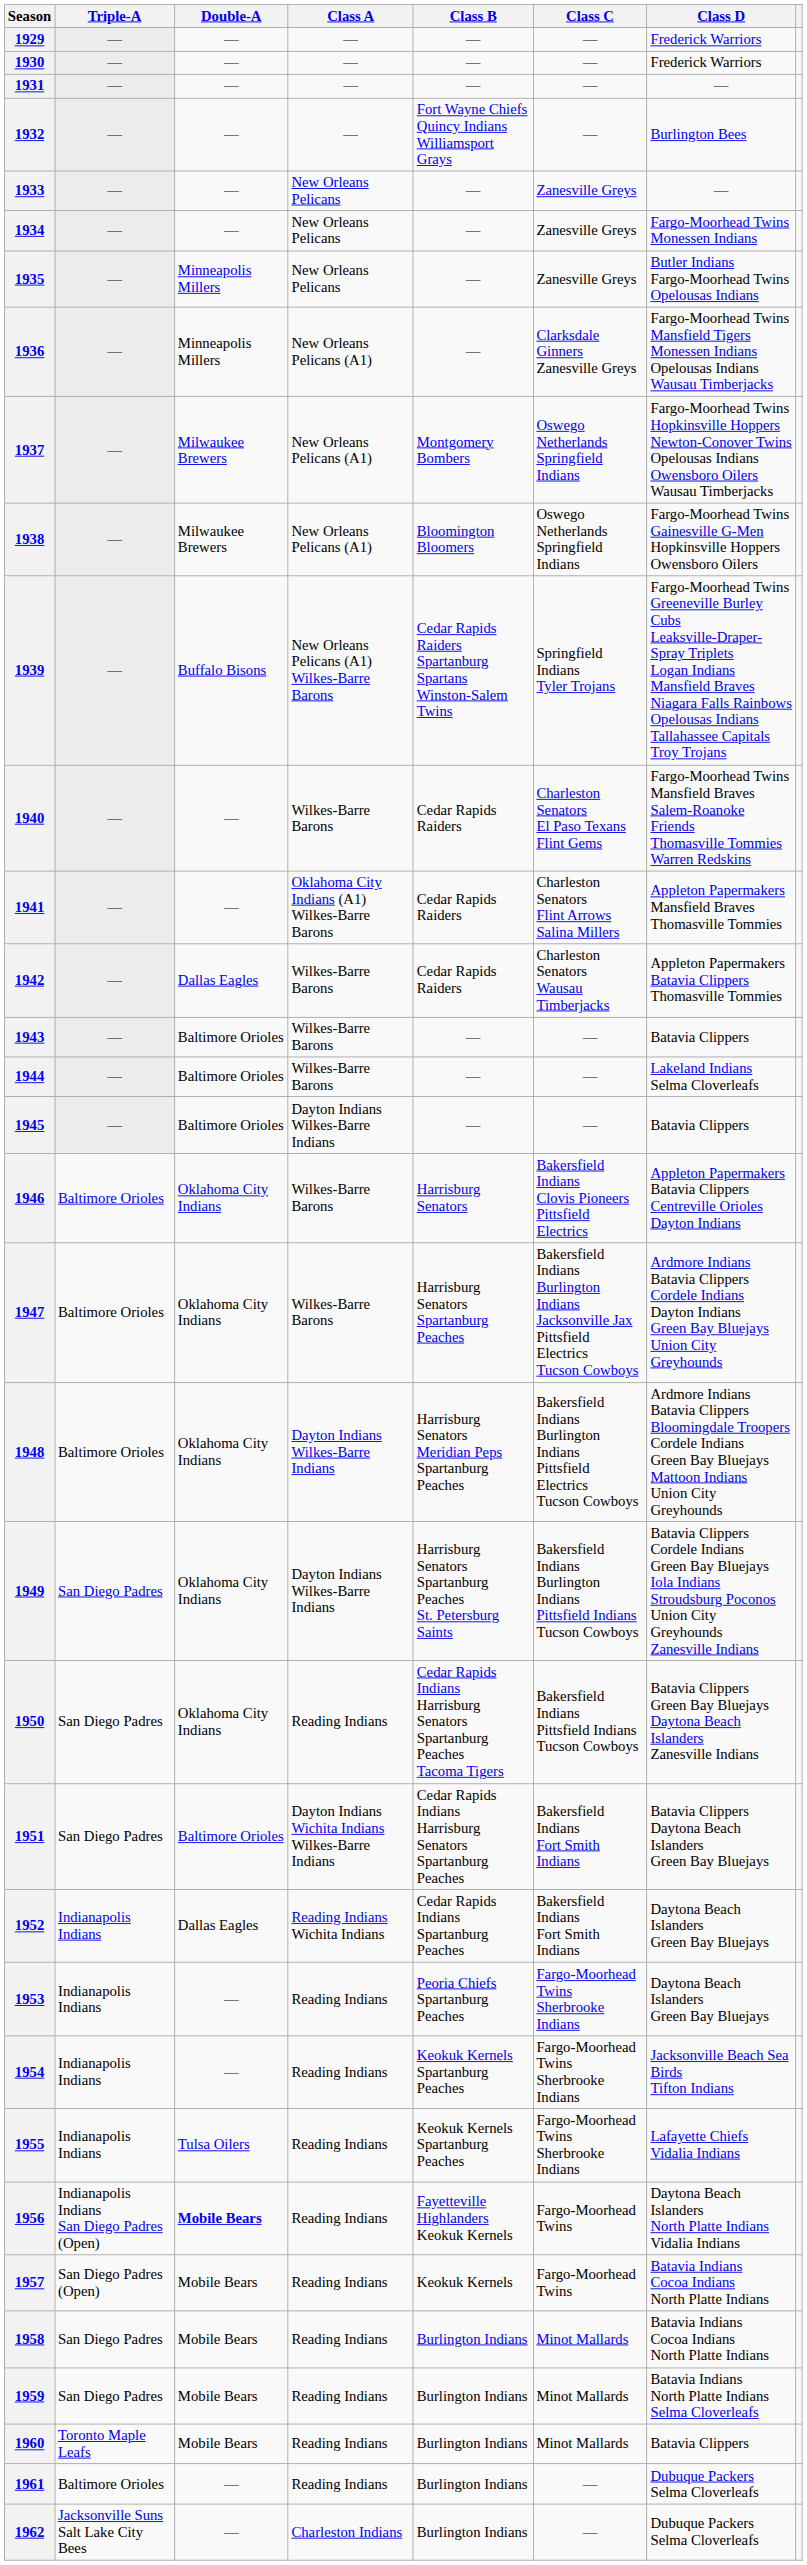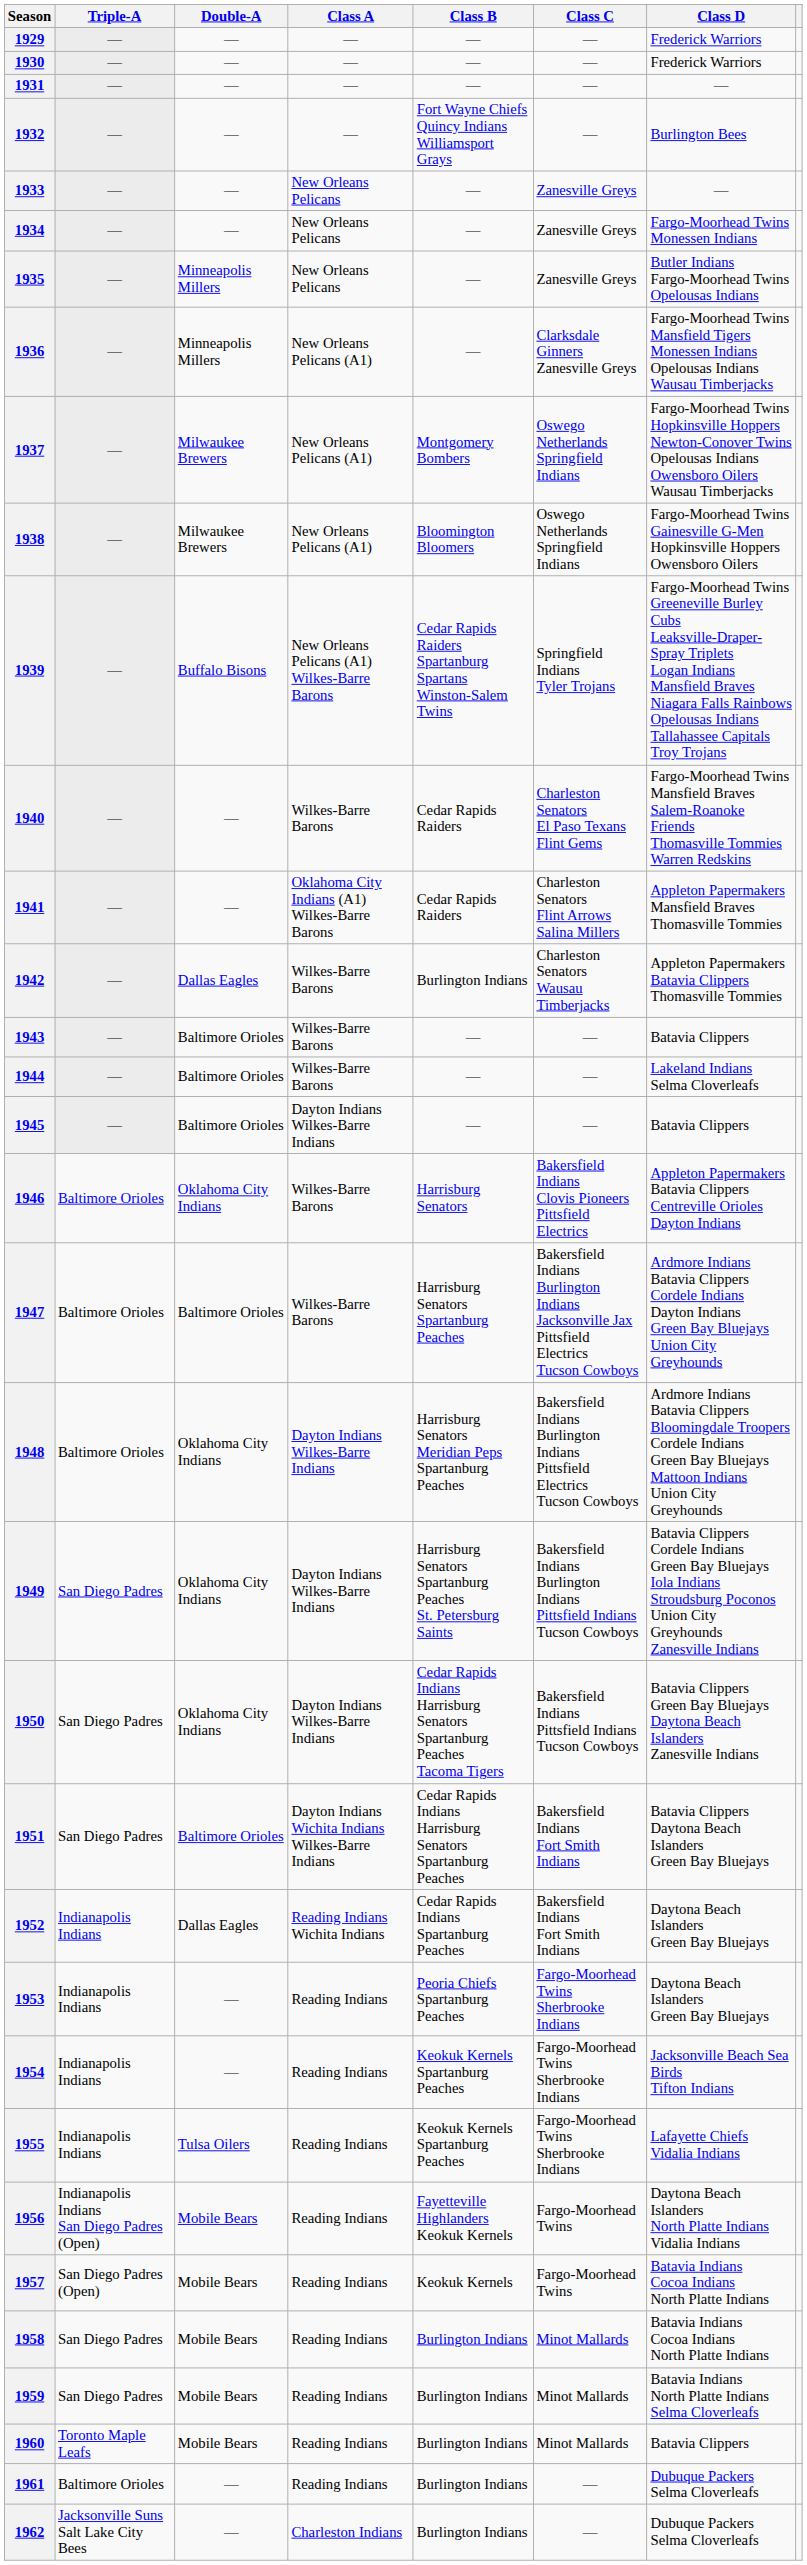1942 | Class B: Cedar Rapids Raiders -> Burlington Indians
1947 | Double-A: Oklahoma City Indians -> Baltimore Orioles
1950 | Class A: Reading Indians -> Dayton Indians Wilkes-Barre Indians
1956 | Double-A: bold -> normal
